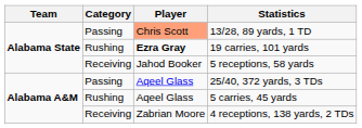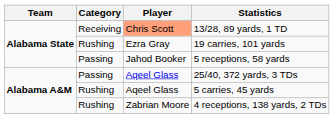13/28, 89 yards, 1 TD | Category: Passing -> Receiving
19 carries, 101 yards | Player: bold -> normal
5 receptions, 58 yards | Category: Receiving -> Passing
4 receptions, 138 yards, 2 TDs | Category: Receiving -> Rushing
